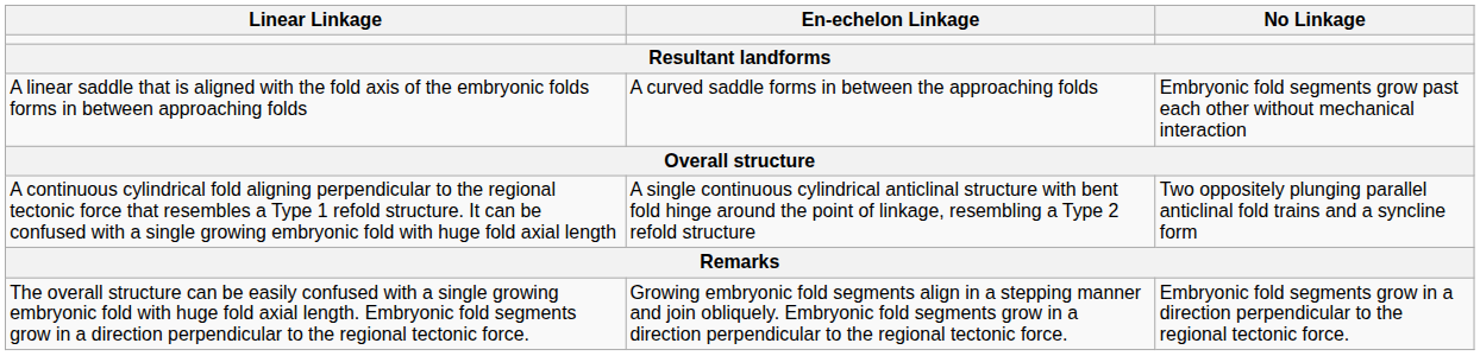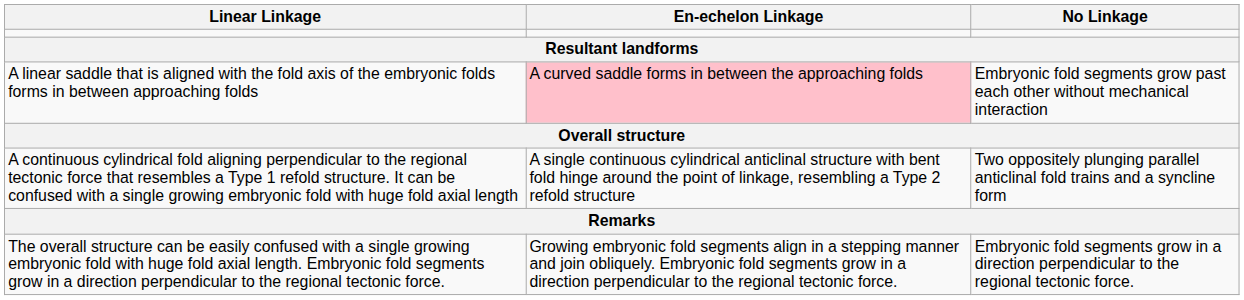row 4 | En-echelon Linkage: no background -> pink background
